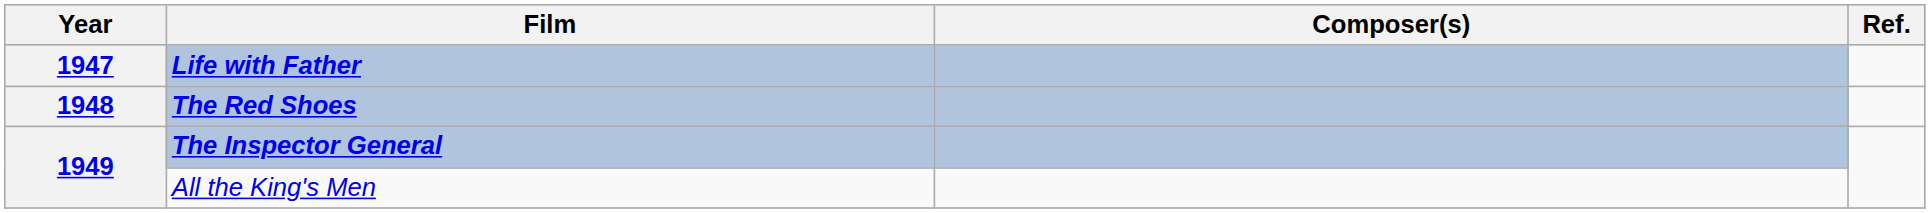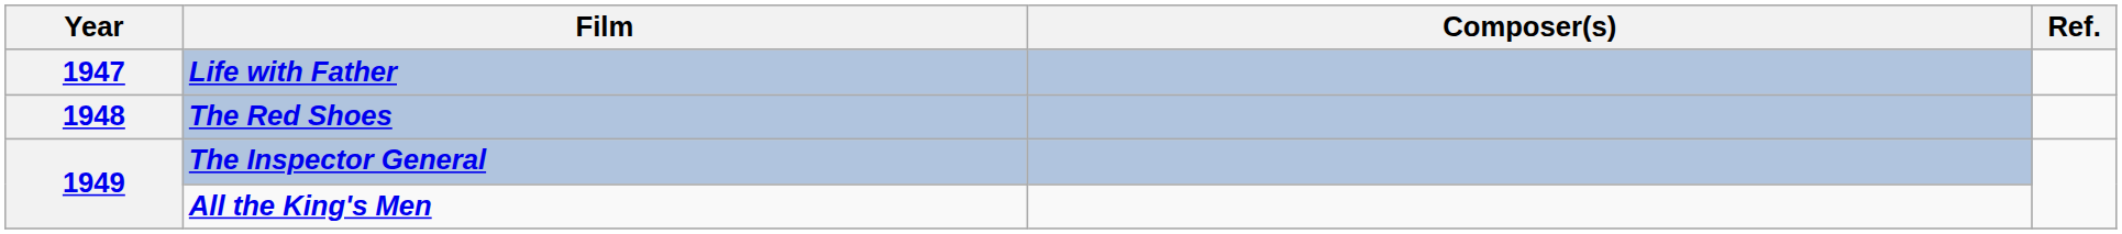All the King's Men | Film: normal -> bold
